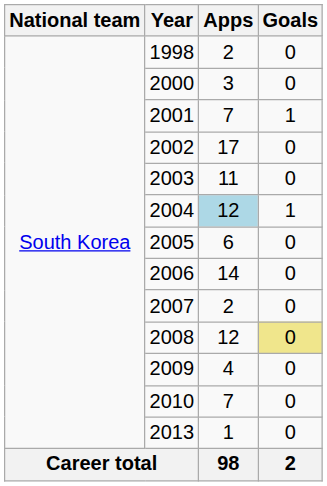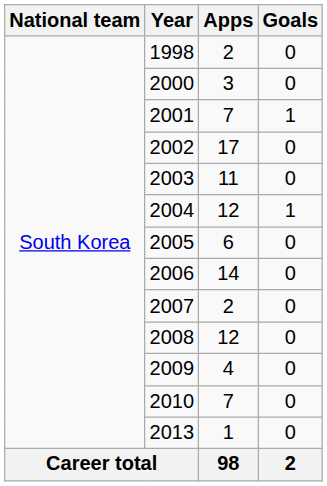2004 | Apps: lightblue background -> no background
2008 | Goals: khaki background -> no background
